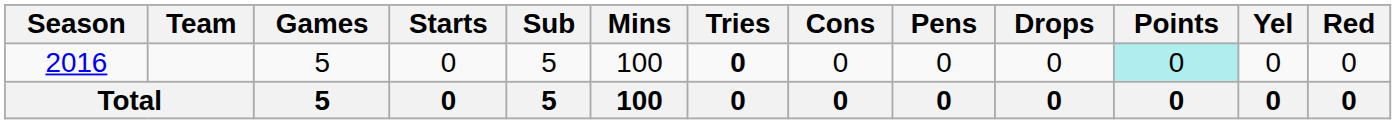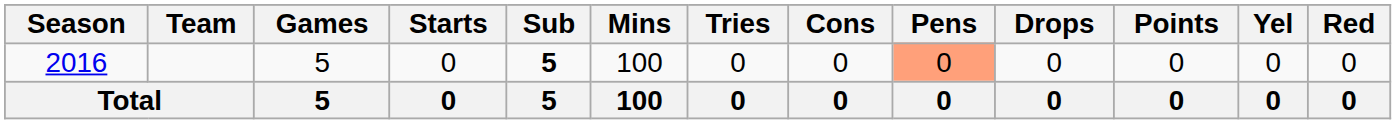2016 | Sub: normal -> bold
2016 | Tries: bold -> normal
2016 | Pens: no background -> lightsalmon background
2016 | Points: paleturquoise background -> no background
